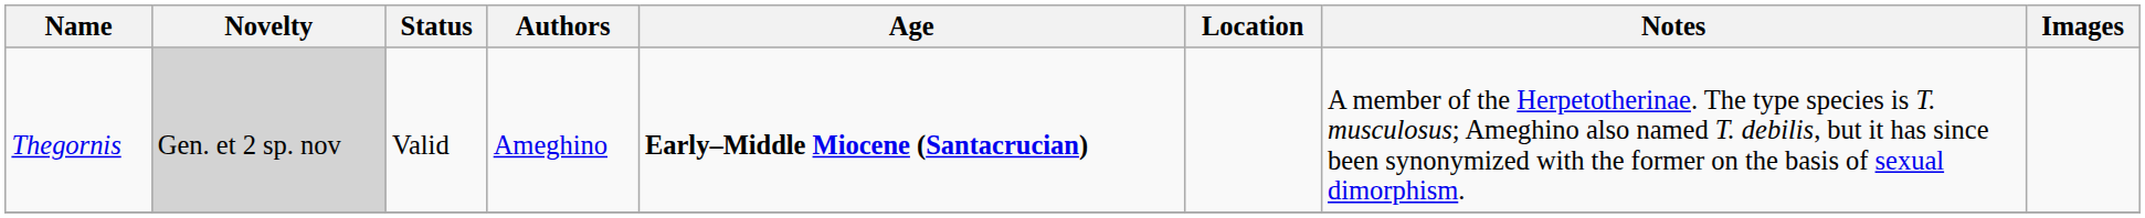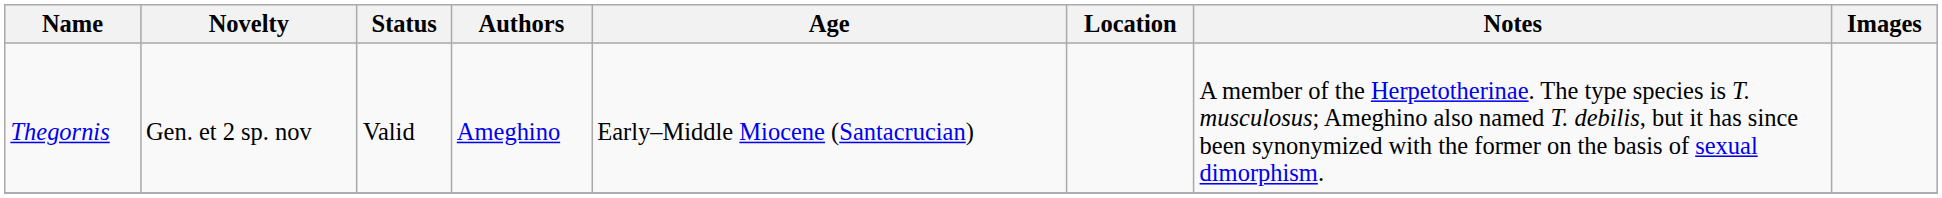Thegornis | Novelty: lightgrey background -> no background
Thegornis | Age: bold -> normal
